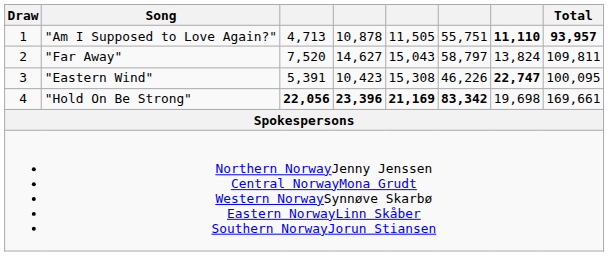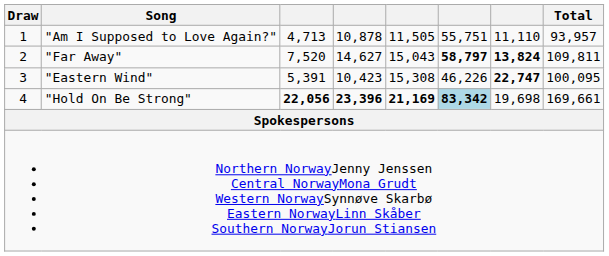"Am I Supposed to Love Again?" | column 7: bold -> normal
"Am I Supposed to Love Again?" | Total: bold -> normal
"Far Away" | column 6: normal -> bold
"Far Away" | column 7: normal -> bold
"Hold On Be Strong" | column 6: no background -> lightblue background
